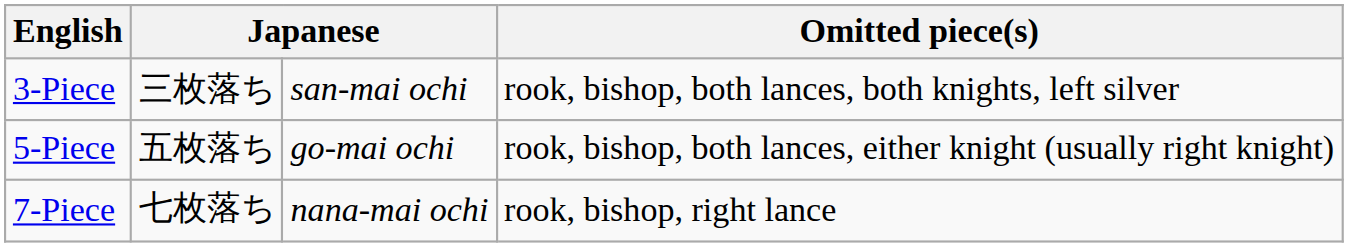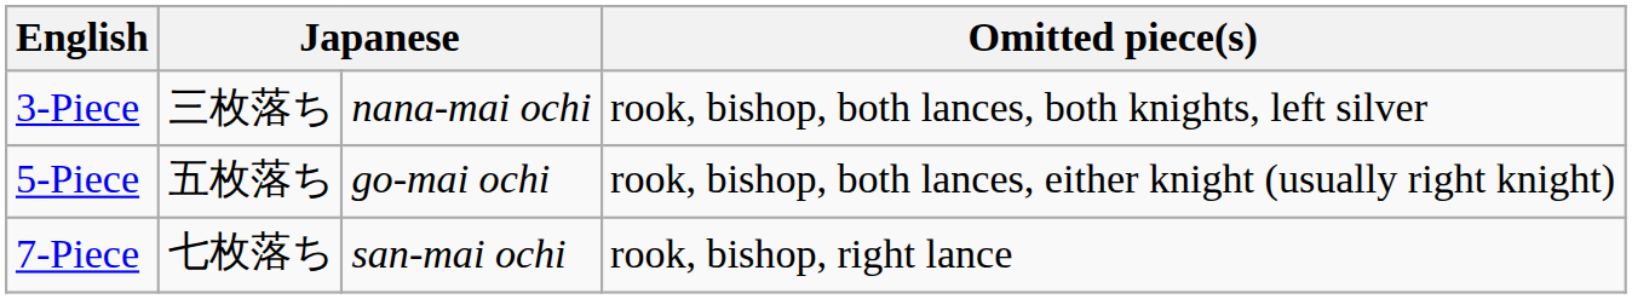3-Piece | column 3: san-mai ochi -> nana-mai ochi
7-Piece | column 3: nana-mai ochi -> san-mai ochi
